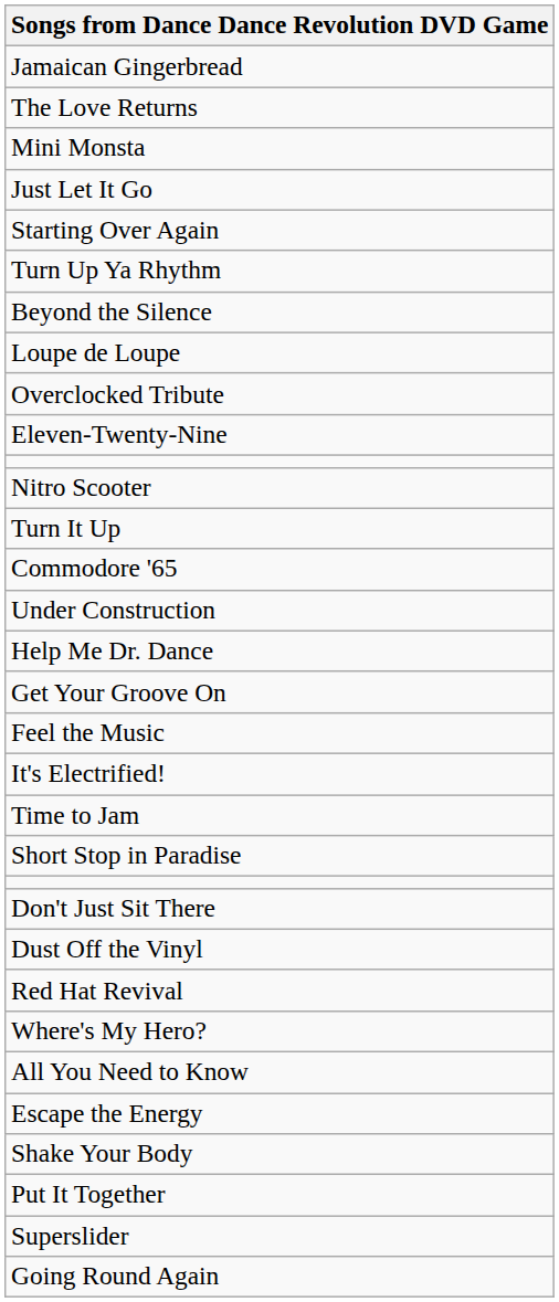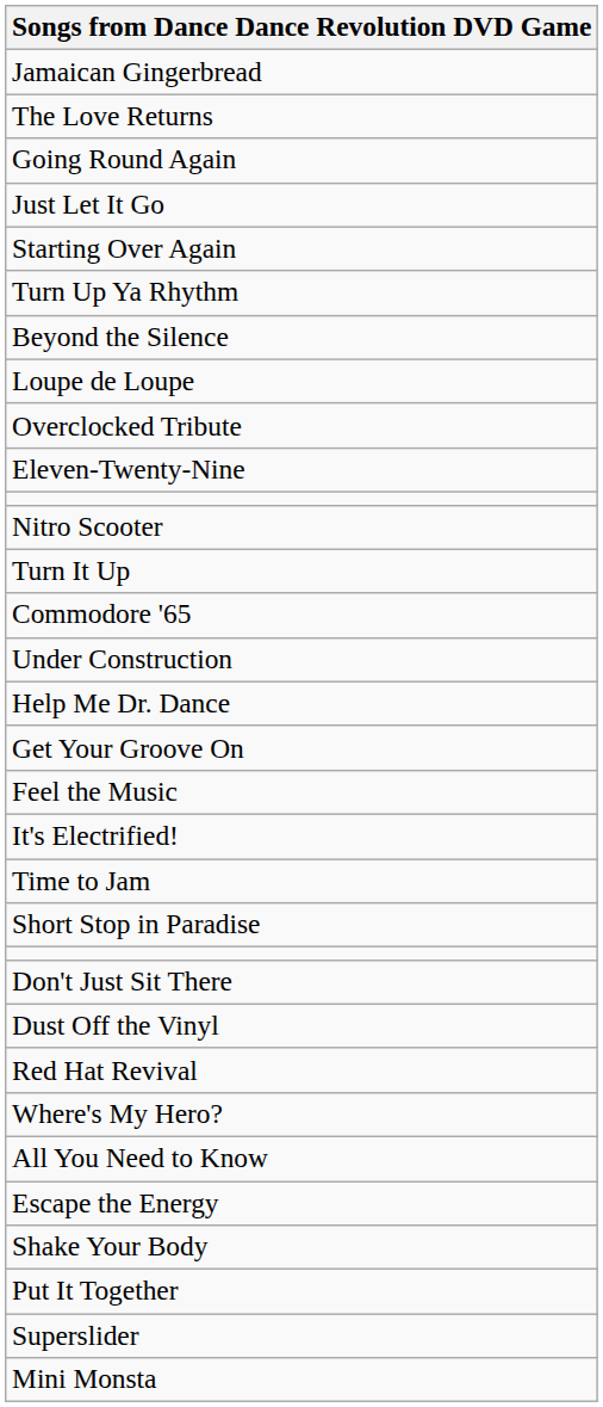row 4 | column 1: Mini Monsta -> Going Round Again
row 33 | column 1: Going Round Again -> Mini Monsta
